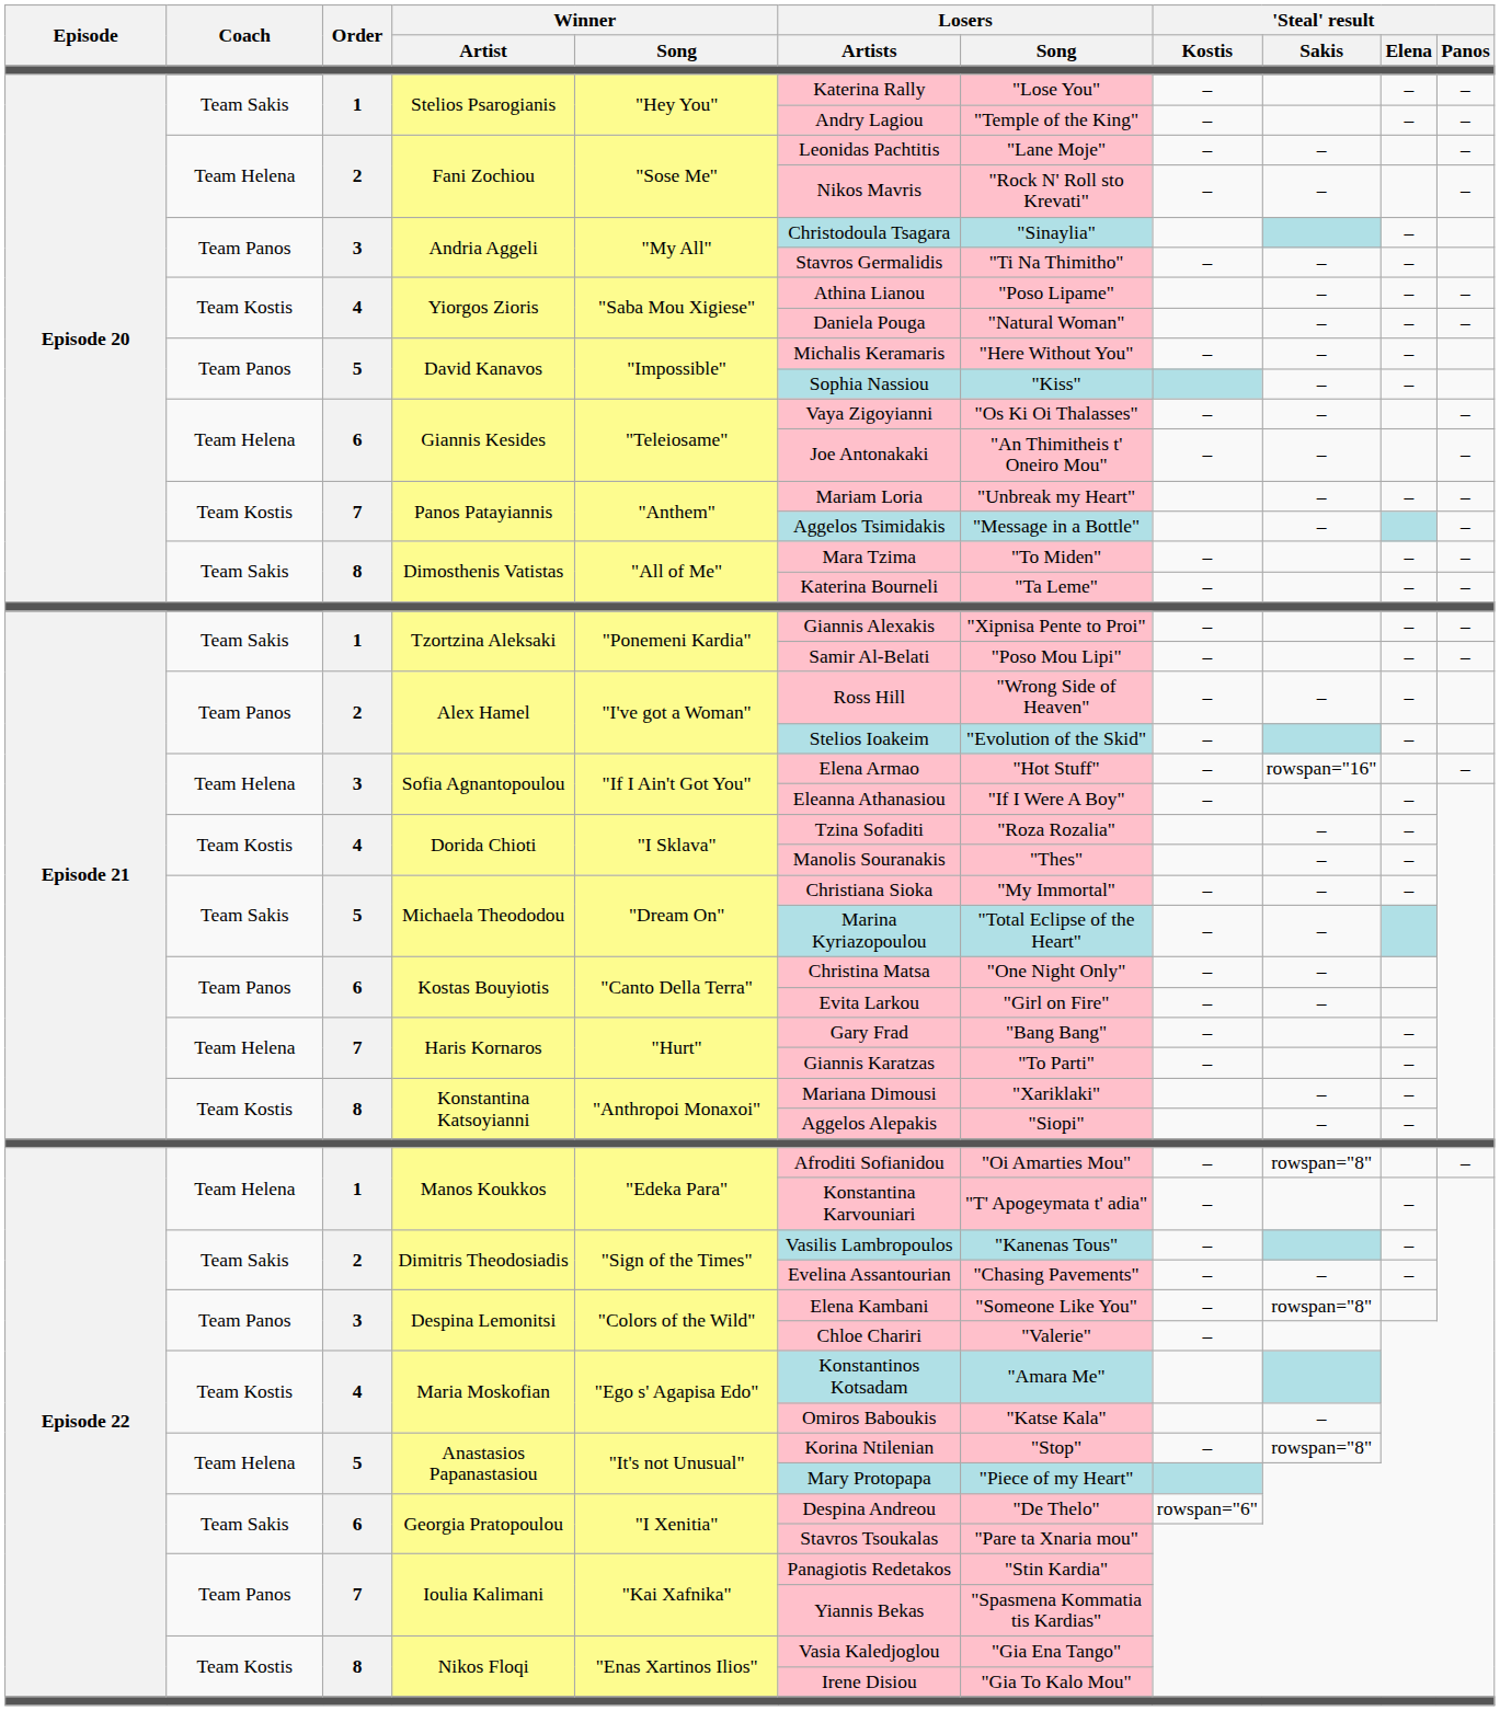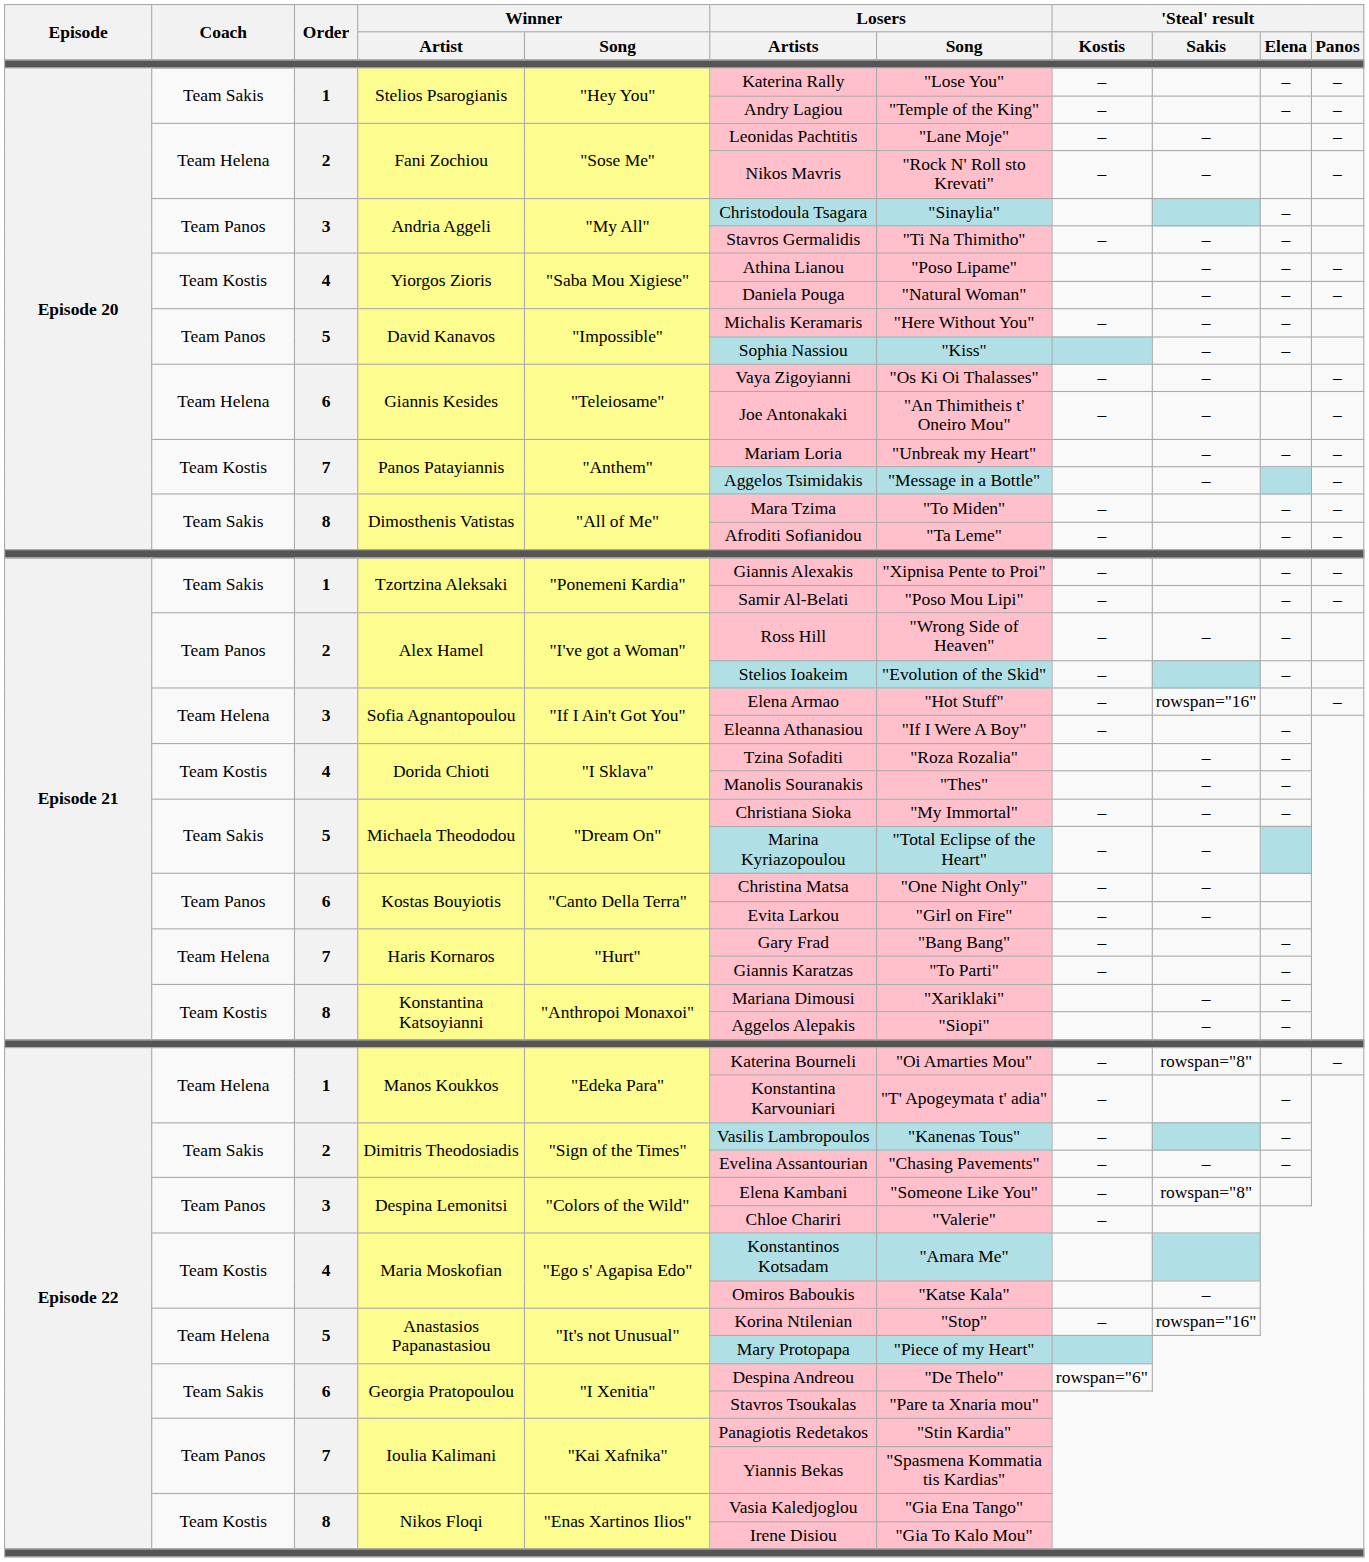row 19 | Losers / Artists: Katerina Bourneli -> Afroditi Sofianidou
row 38 | Losers / Artists: Afroditi Sofianidou -> Katerina Bourneli
row 46 | 'Steal' result / Sakis: rowspan="8" -> rowspan="16"
